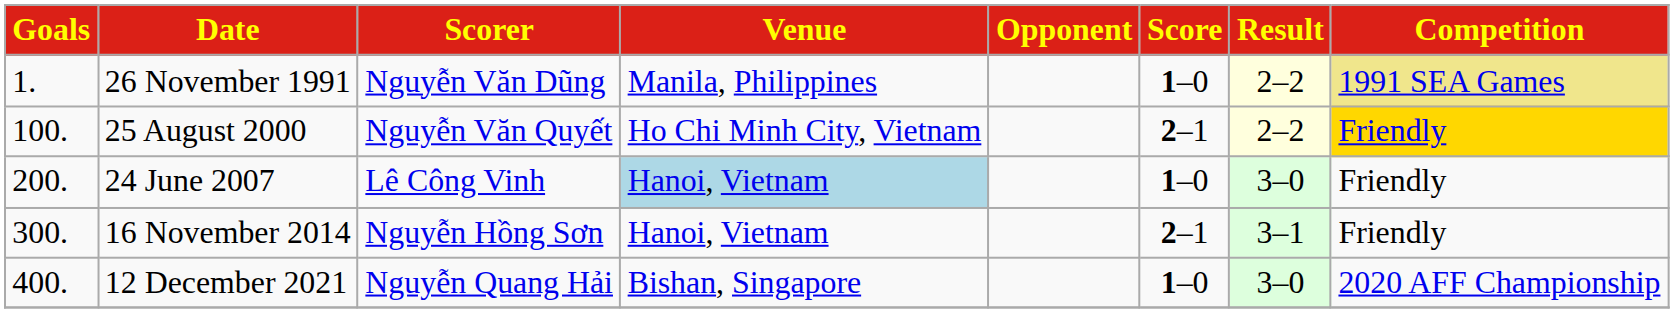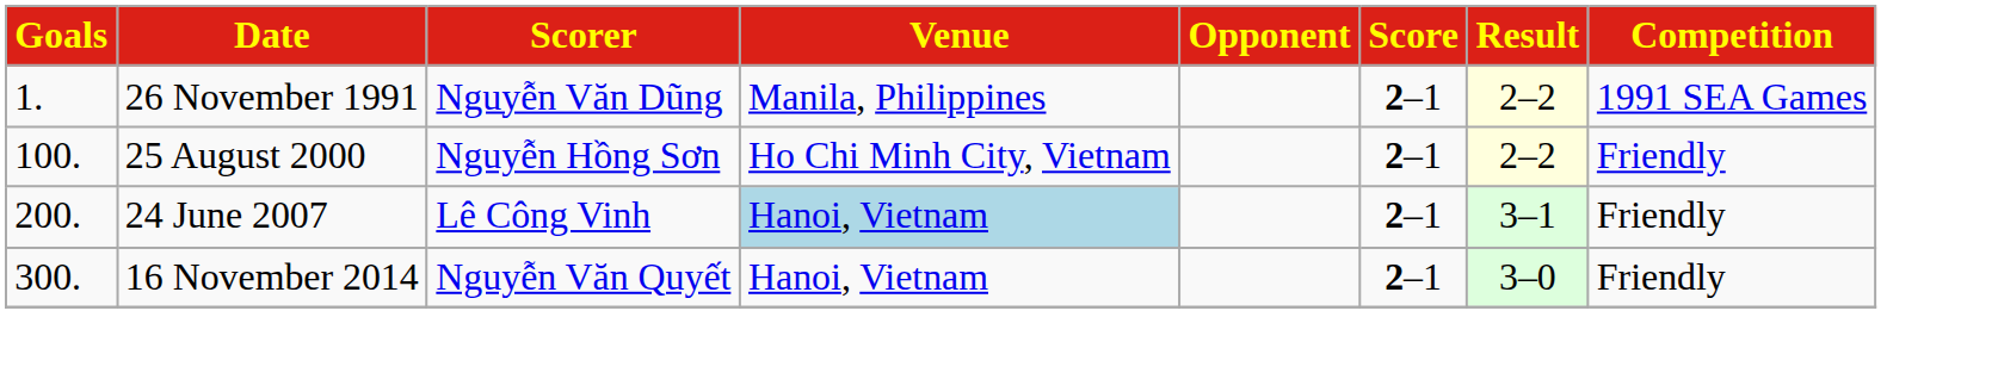26 November 1991 | Score: 1–0 -> 2–1
26 November 1991 | Competition: khaki background -> no background
25 August 2000 | Scorer: Nguyễn Văn Quyết -> Nguyễn Hồng Sơn
25 August 2000 | Competition: gold background -> no background
24 June 2007 | Score: 1–0 -> 2–1
24 June 2007 | Result: 3–0 -> 3–1
16 November 2014 | Scorer: Nguyễn Hồng Sơn -> Nguyễn Văn Quyết
16 November 2014 | Result: 3–1 -> 3–0
- row: 400. | 12 December 2021 | Nguyễn Quang Hải | Bishan, Singapore | 1–0 | 3–0 | 2020 AFF Championship
